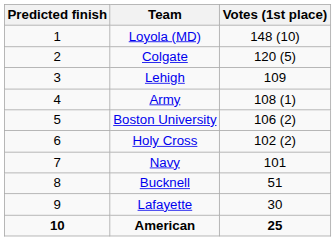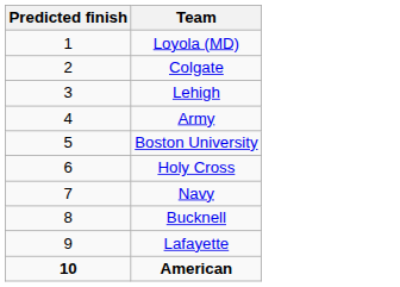- column: Votes (1st place) | 148 (10) | 120 (5) | 109 | 108 (1) | 106 (2) | 102 (2) | 101 | 51 | 30 | 25
